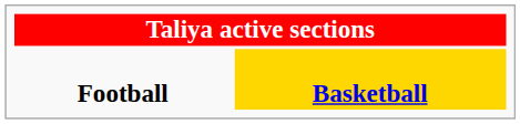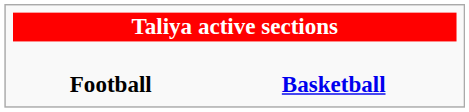Football | column 2: gold background -> no background
